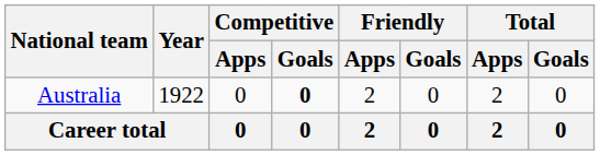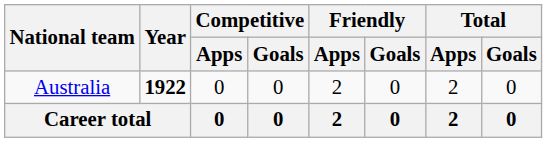Australia | Year: normal -> bold
Australia | Competitive / Goals: bold -> normal
